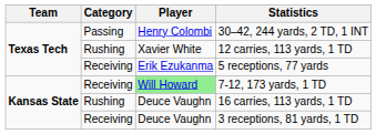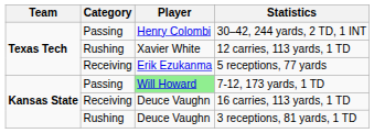7-12, 173 yards, 1 TD | Category: Receiving -> Passing
16 carries, 113 yards, 1 TD | Category: Rushing -> Receiving
3 receptions, 81 yards, 1 TD | Category: Receiving -> Rushing
